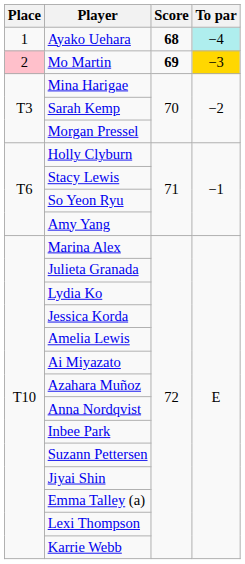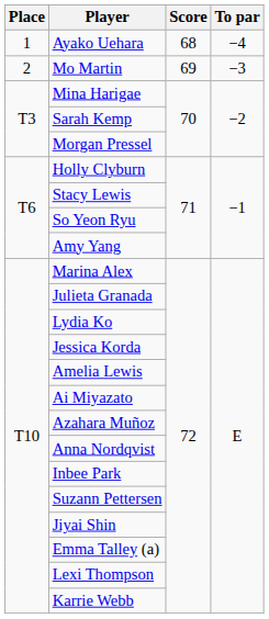Ayako Uehara | Score: bold -> normal
Ayako Uehara | To par: paleturquoise background -> no background
Mo Martin | Place: pink background -> no background
Mo Martin | Score: bold -> normal
Mo Martin | To par: gold background -> no background
